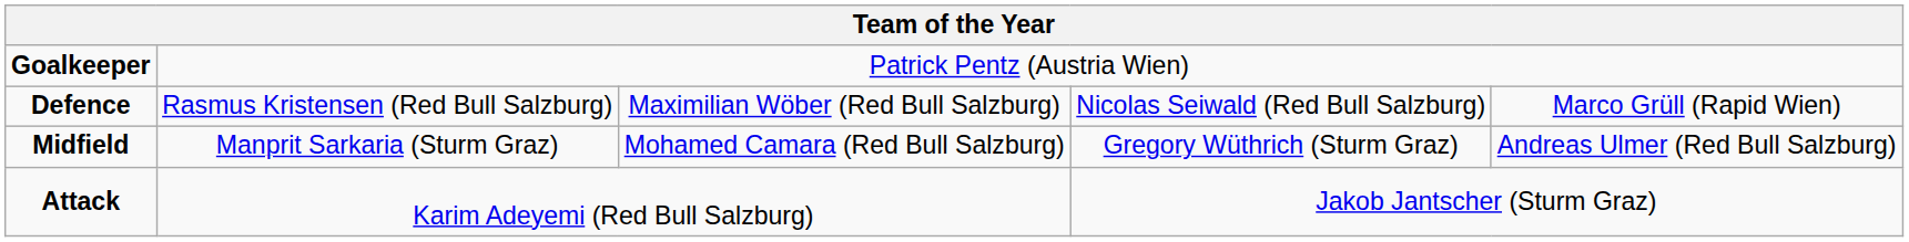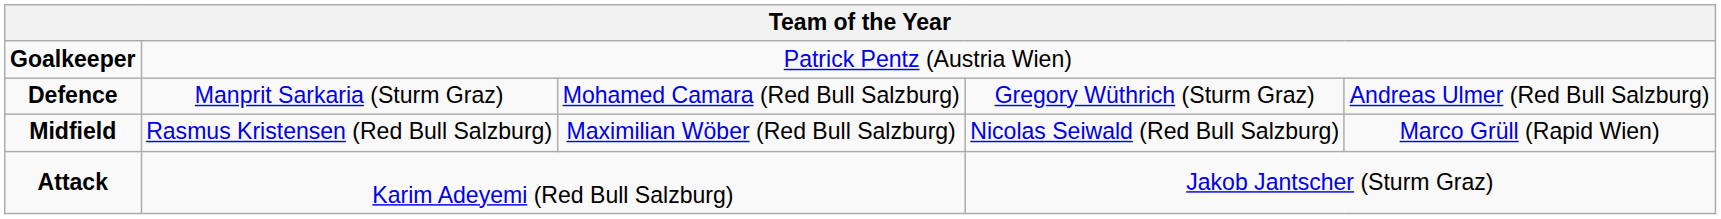Defence | column 2: Rasmus Kristensen (Red Bull Salzburg) -> Manprit Sarkaria (Sturm Graz)
Defence | column 3: Maximilian Wöber (Red Bull Salzburg) -> Mohamed Camara (Red Bull Salzburg)
Defence | column 4: Nicolas Seiwald (Red Bull Salzburg) -> Gregory Wüthrich (Sturm Graz)
Defence | column 5: Marco Grüll (Rapid Wien) -> Andreas Ulmer (Red Bull Salzburg)
Midfield | column 2: Manprit Sarkaria (Sturm Graz) -> Rasmus Kristensen (Red Bull Salzburg)
Midfield | column 3: Mohamed Camara (Red Bull Salzburg) -> Maximilian Wöber (Red Bull Salzburg)
Midfield | column 4: Gregory Wüthrich (Sturm Graz) -> Nicolas Seiwald (Red Bull Salzburg)
Midfield | column 5: Andreas Ulmer (Red Bull Salzburg) -> Marco Grüll (Rapid Wien)
